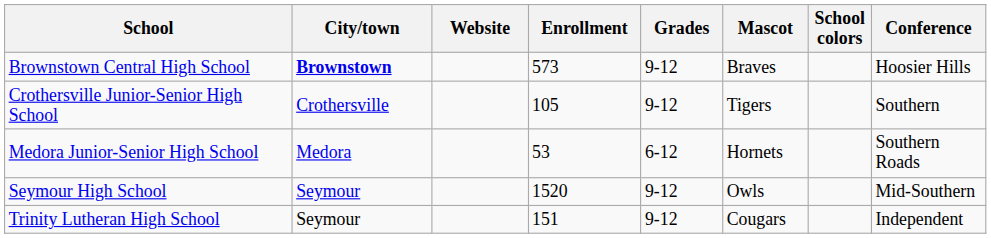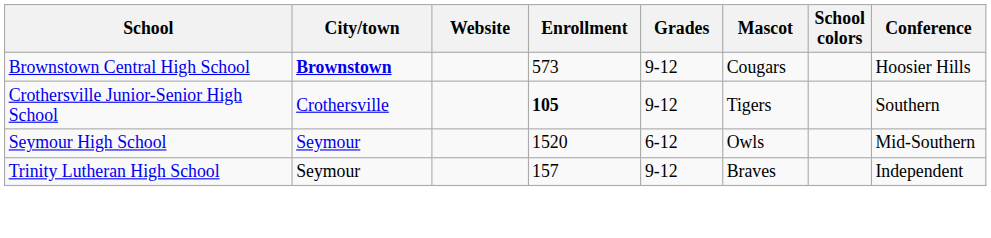Brownstown Central High School | Mascot: Braves -> Cougars
Crothersville Junior-Senior High School | Enrollment: normal -> bold
- row: Medora Junior-Senior High School | Medora | 53 | 6-12 | Hornets | Southern Roads
Seymour High School | Grades: 9-12 -> 6-12
Trinity Lutheran High School | Enrollment: 151 -> 157
Trinity Lutheran High School | Mascot: Cougars -> Braves
